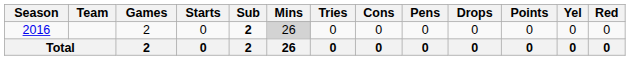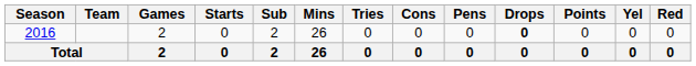2016 | Sub: bold -> normal
2016 | Mins: lightgrey background -> no background
2016 | Drops: normal -> bold
